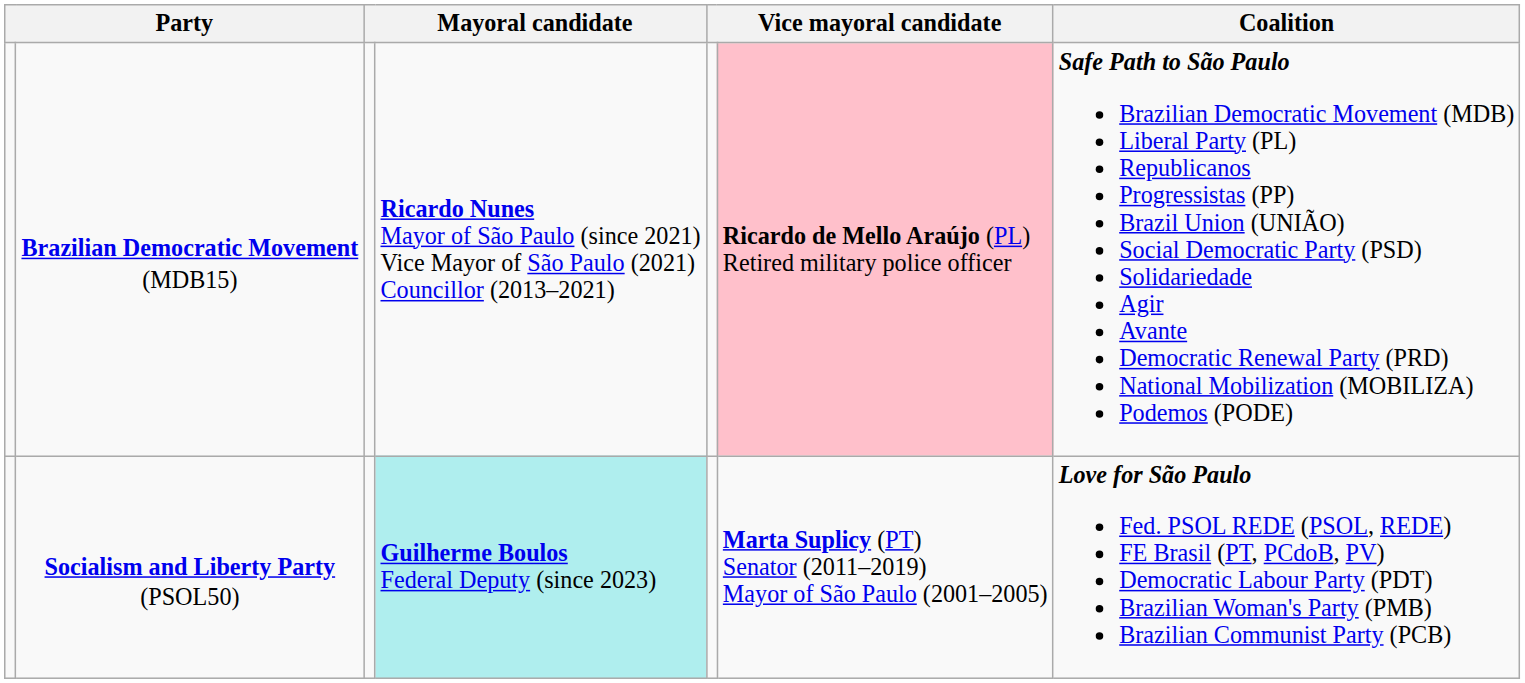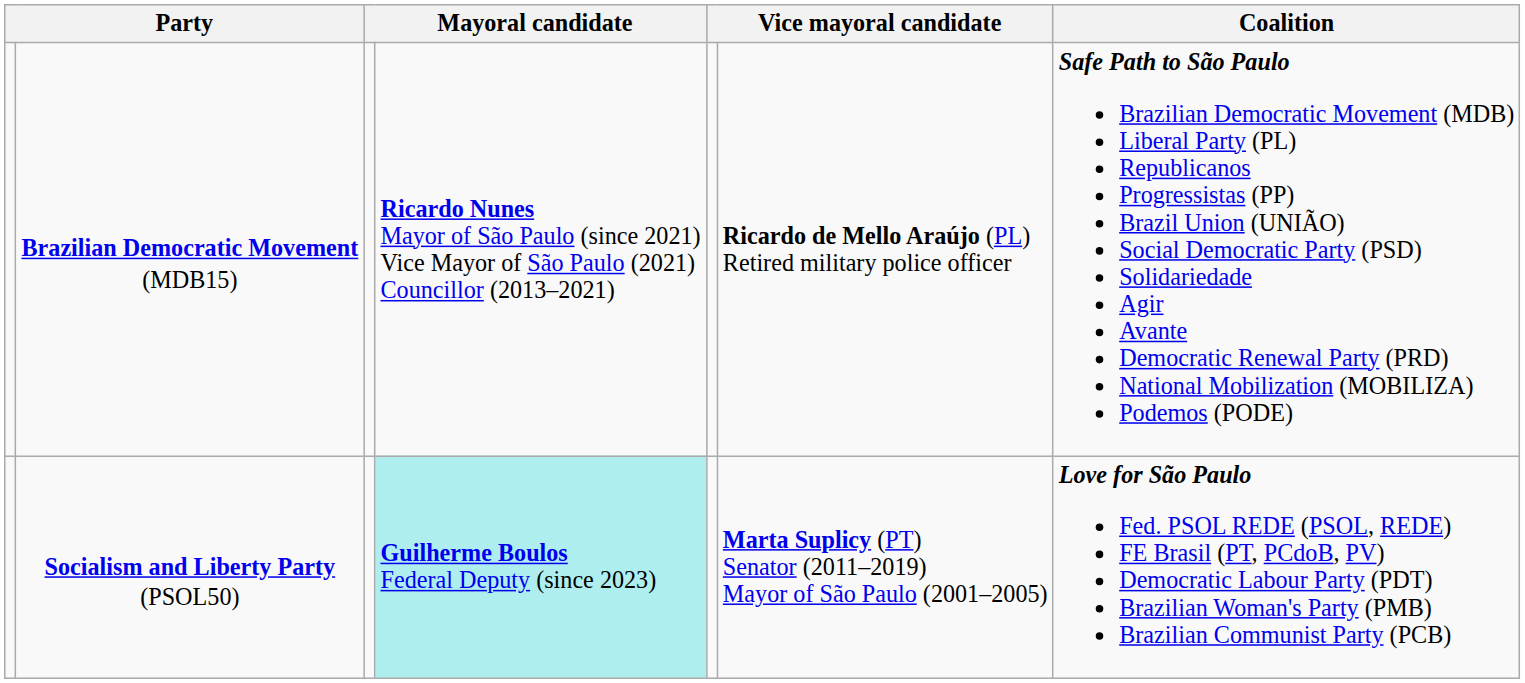Brazilian Democratic Movement (MDB15) | column 6: pink background -> no background
